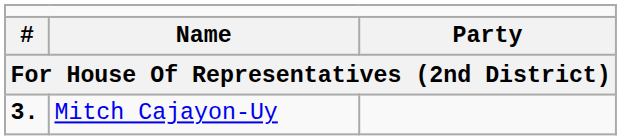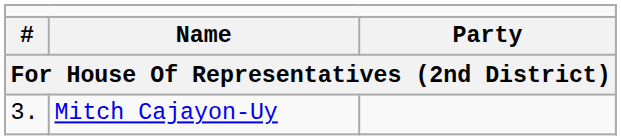Mitch Cajayon-Uy | column 1: bold -> normal
